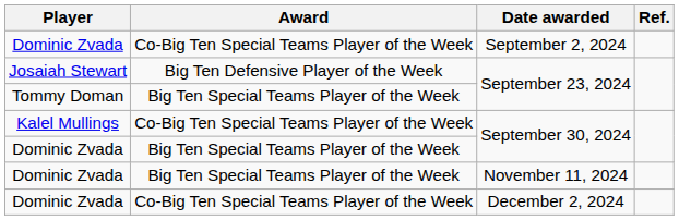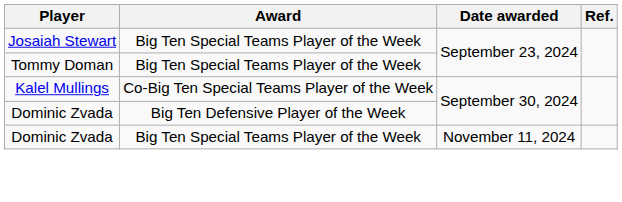- row: Dominic Zvada | Co-Big Ten Special Teams Player of the Week | September 2, 2024
Josaiah Stewart / September 23, 2024 | Award: Big Ten Defensive Player of the Week -> Big Ten Special Teams Player of the Week
Dominic Zvada / September 30, 2024 | Award: Big Ten Special Teams Player of the Week -> Big Ten Defensive Player of the Week
- row: Dominic Zvada | Co-Big Ten Special Teams Player of the Week | December 2, 2024
